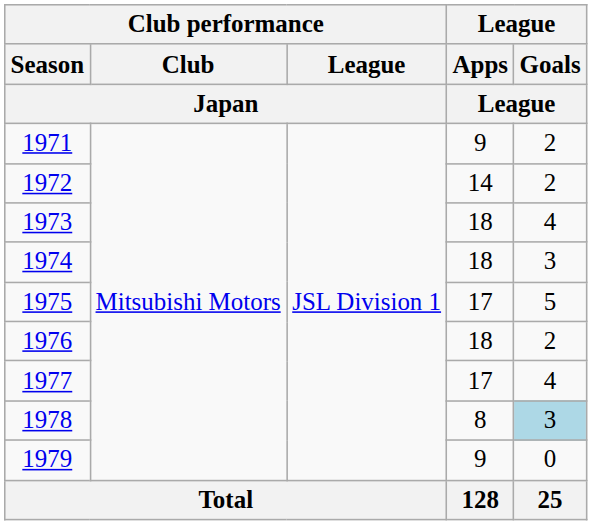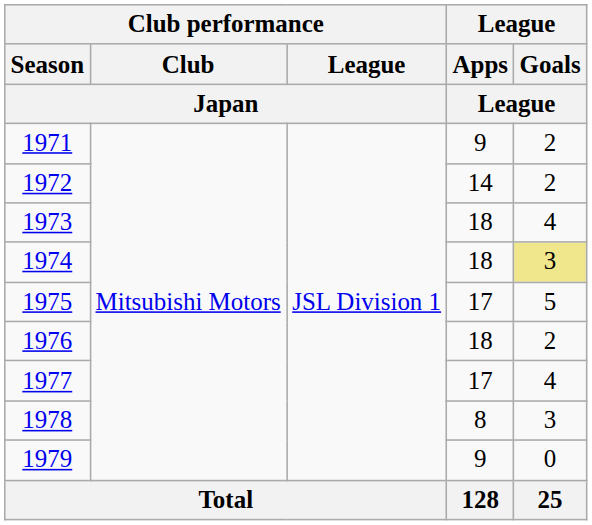1974 | League / Goals / League: no background -> khaki background
1978 | League / Goals / League: lightblue background -> no background
